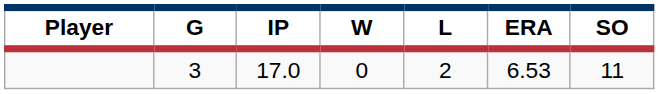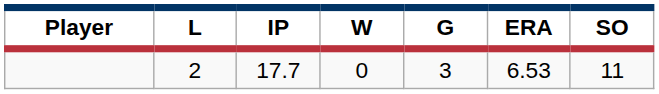columns swapped: G <-> L
row 2 | IP: 17.0 -> 17.7
